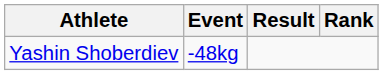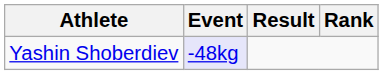Yashin Shoberdiev | Event: no background -> lavender background
